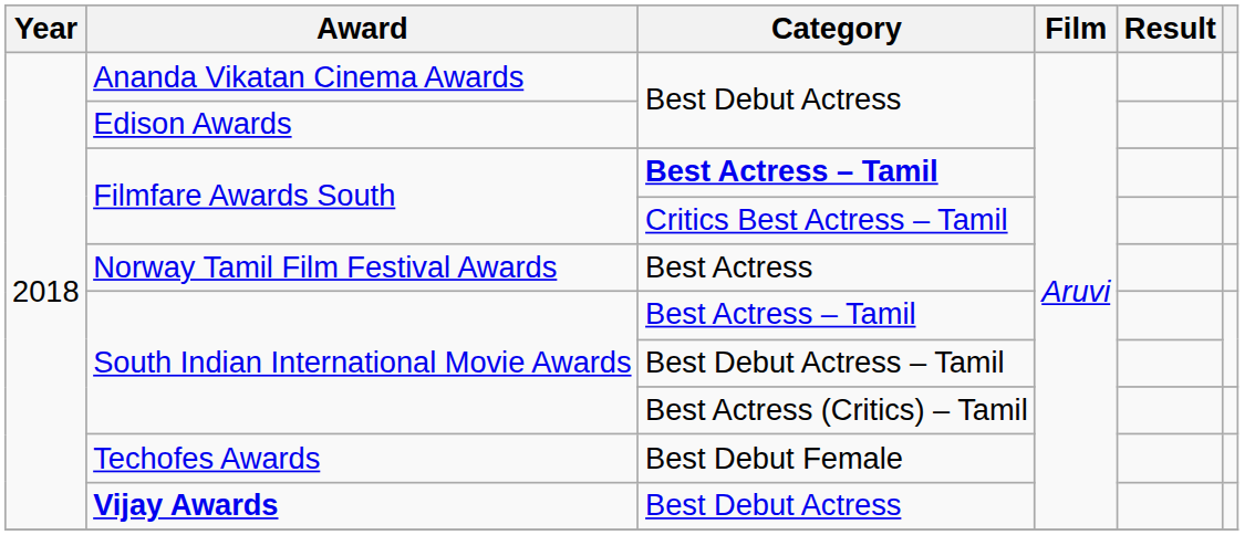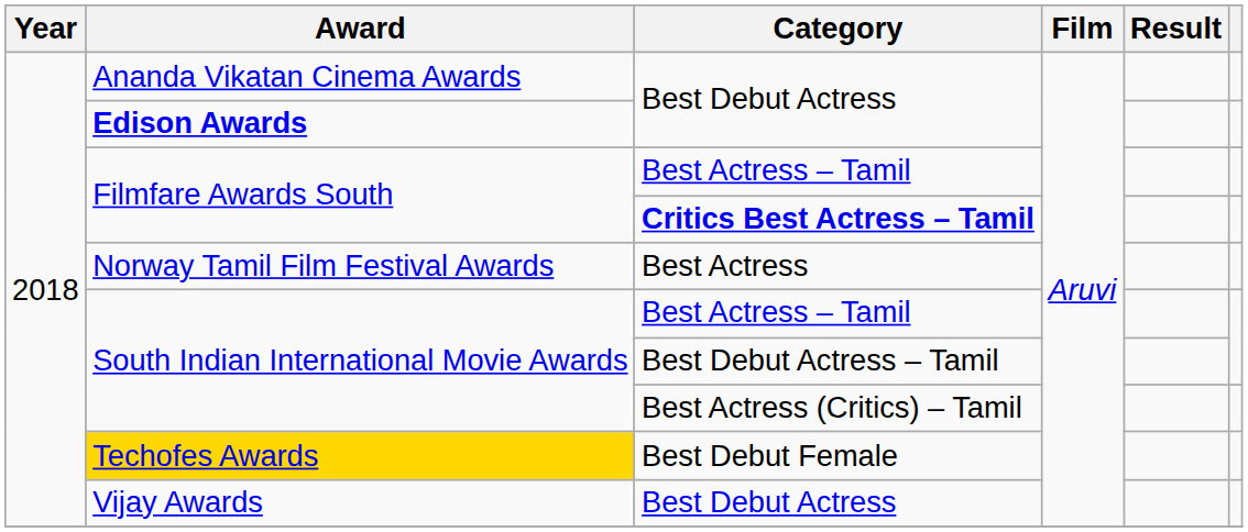Edison Awards | Award: normal -> bold
Filmfare Awards South / Best Actress – Tamil | Category: bold -> normal
Filmfare Awards South / Critics Best Actress – Tamil | Category: normal -> bold
Techofes Awards | Award: no background -> gold background
Vijay Awards | Award: bold -> normal
